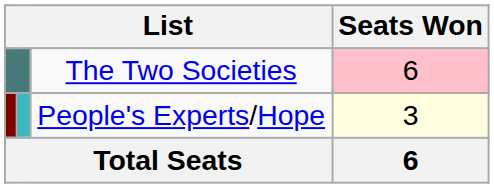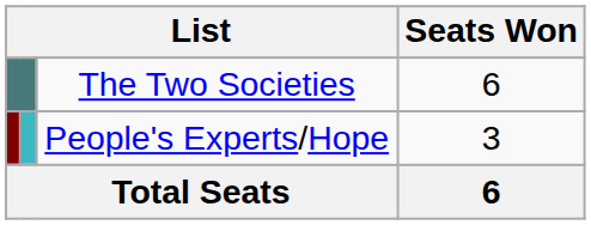The Two Societies | Seats Won: pink background -> no background
People's Experts/Hope | Seats Won: lightyellow background -> no background
